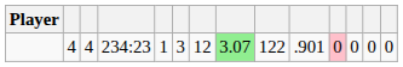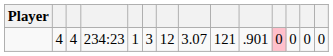row 2 | column 8: lightgreen background -> no background
row 2 | column 9: 122 -> 121
